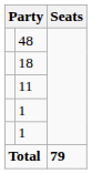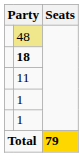48 | column 2: no background -> khaki background
18 | column 2: normal -> bold
Total | Seats: no background -> gold background
